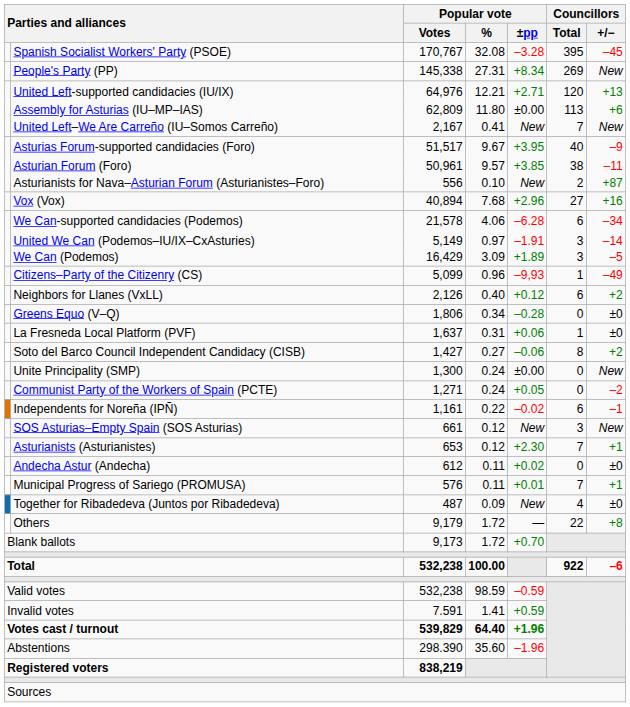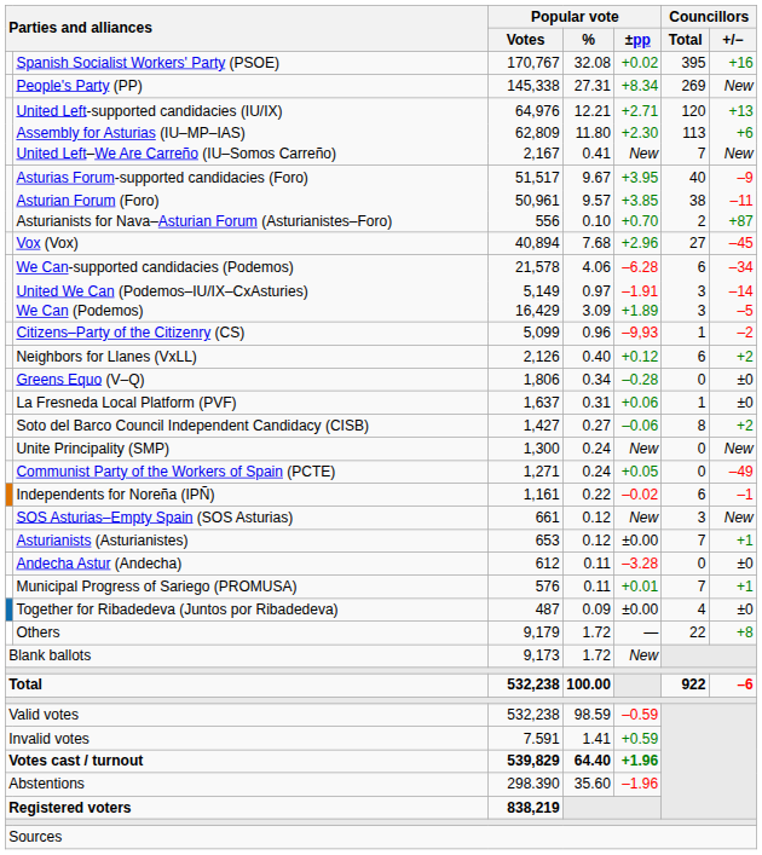Spanish Socialist Workers' Party (PSOE) | Popular vote / ±pp: –3.28 -> +0.02
Spanish Socialist Workers' Party (PSOE) | Councillors / +/−: –45 -> +16
Assembly for Asturias (IU–MP–IAS) | Popular vote / ±pp: ±0.00 -> +2.30
Asturianists for Nava–Asturian Forum (Asturianistes–Foro) | Popular vote / ±pp: New -> +0.70
Vox (Vox) | Councillors / +/−: +16 -> –45
Citizens–Party of the Citizenry (CS) | Councillors / +/−: –49 -> –2
Unite Principality (SMP) | Popular vote / ±pp: ±0.00 -> New
Communist Party of the Workers of Spain (PCTE) | Councillors / +/−: –2 -> –49
Asturianists (Asturianistes) | Popular vote / ±pp: +2.30 -> ±0.00
Andecha Astur (Andecha) | Popular vote / ±pp: +0.02 -> –3.28
Together for Ribadedeva (Juntos por Ribadedeva) | Popular vote / ±pp: New -> ±0.00
Blank ballots | Popular vote / ±pp: +0.70 -> New
